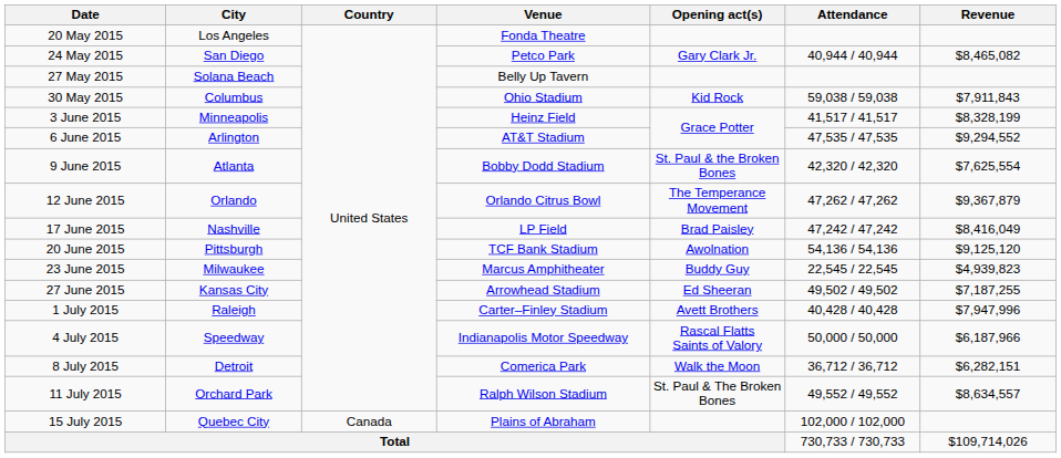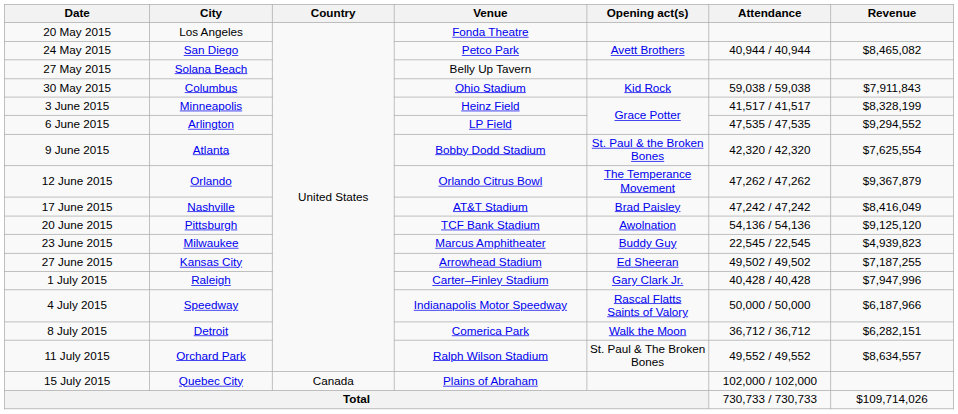24 May 2015 | Opening act(s): Gary Clark Jr. -> Avett Brothers
6 June 2015 | Venue: AT&T Stadium -> LP Field
17 June 2015 | Venue: LP Field -> AT&T Stadium
1 July 2015 | Opening act(s): Avett Brothers -> Gary Clark Jr.
